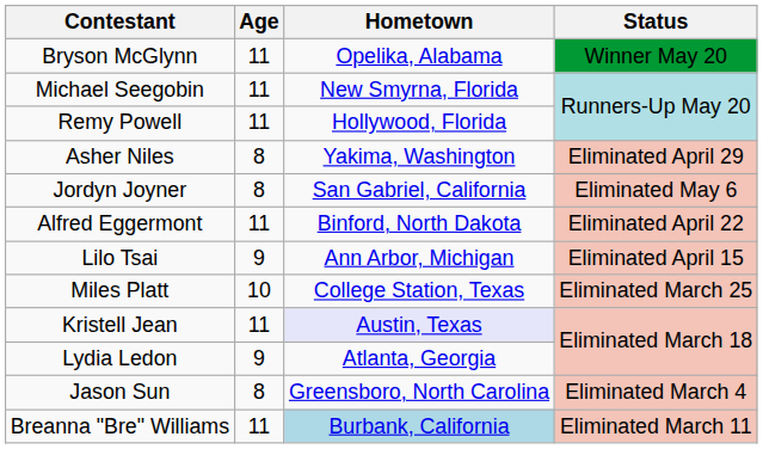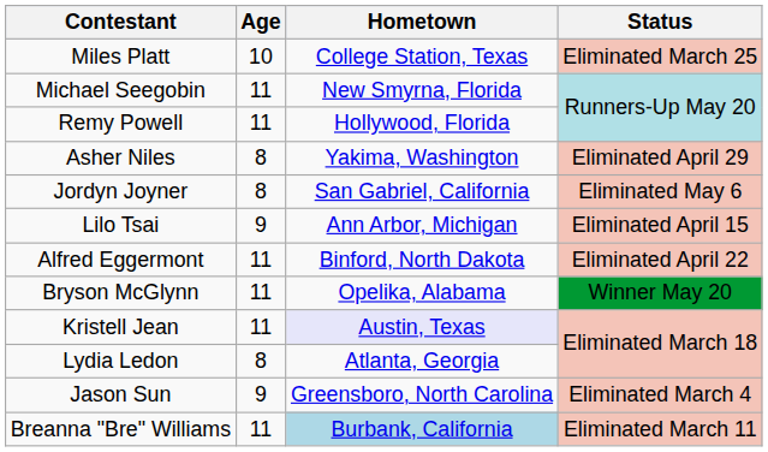rows swapped: Bryson McGlynn <-> Miles Platt
rows swapped: Alfred Eggermont <-> Lilo Tsai
Lydia Ledon | Age: 9 -> 8
Jason Sun | Age: 8 -> 9
